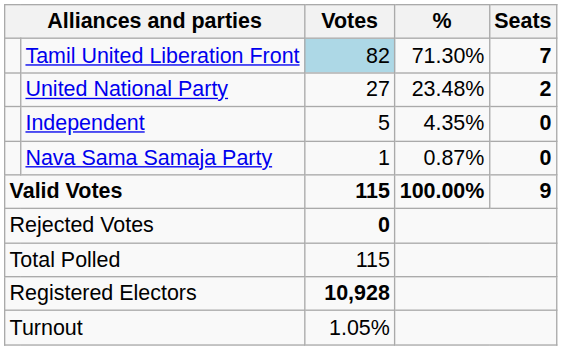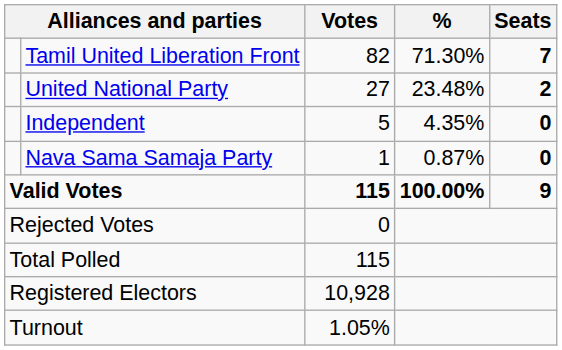Tamil United Liberation Front | Votes: lightblue background -> no background
Rejected Votes | Votes: bold -> normal
Registered Electors | Votes: bold -> normal
